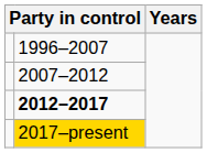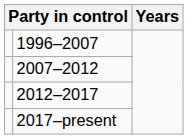2012–2017 | column 2: bold -> normal
2017–present | column 2: gold background -> no background
